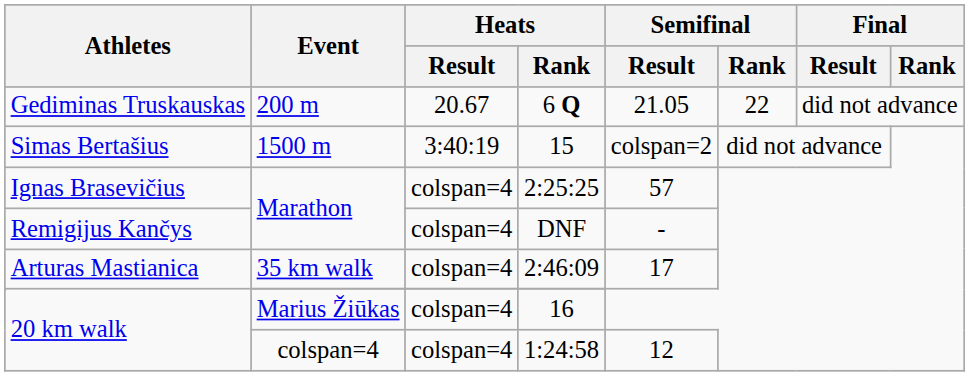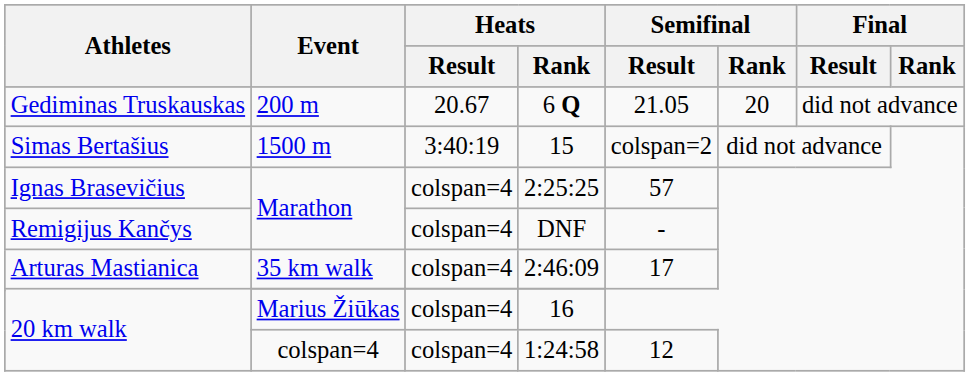6 Q | Semifinal / Rank: 22 -> 20
